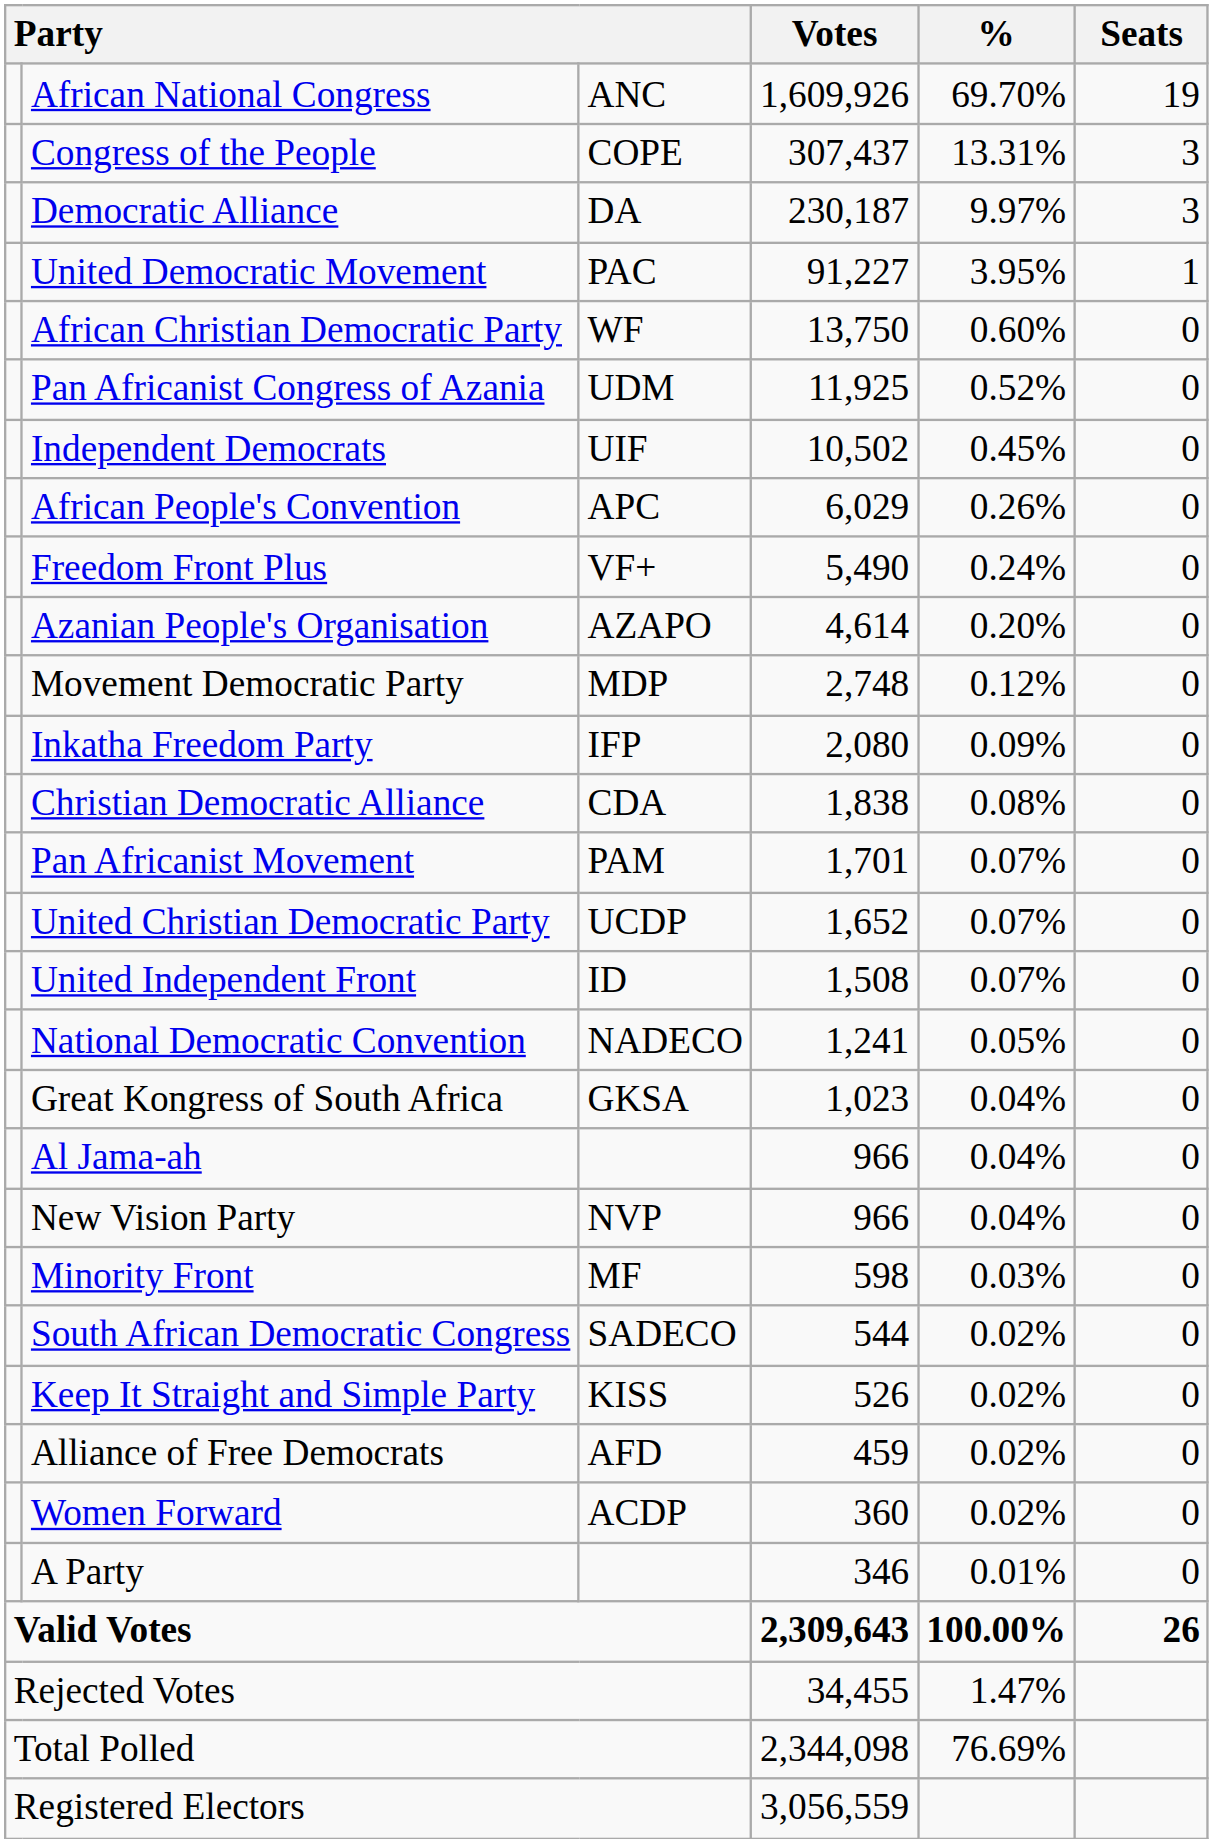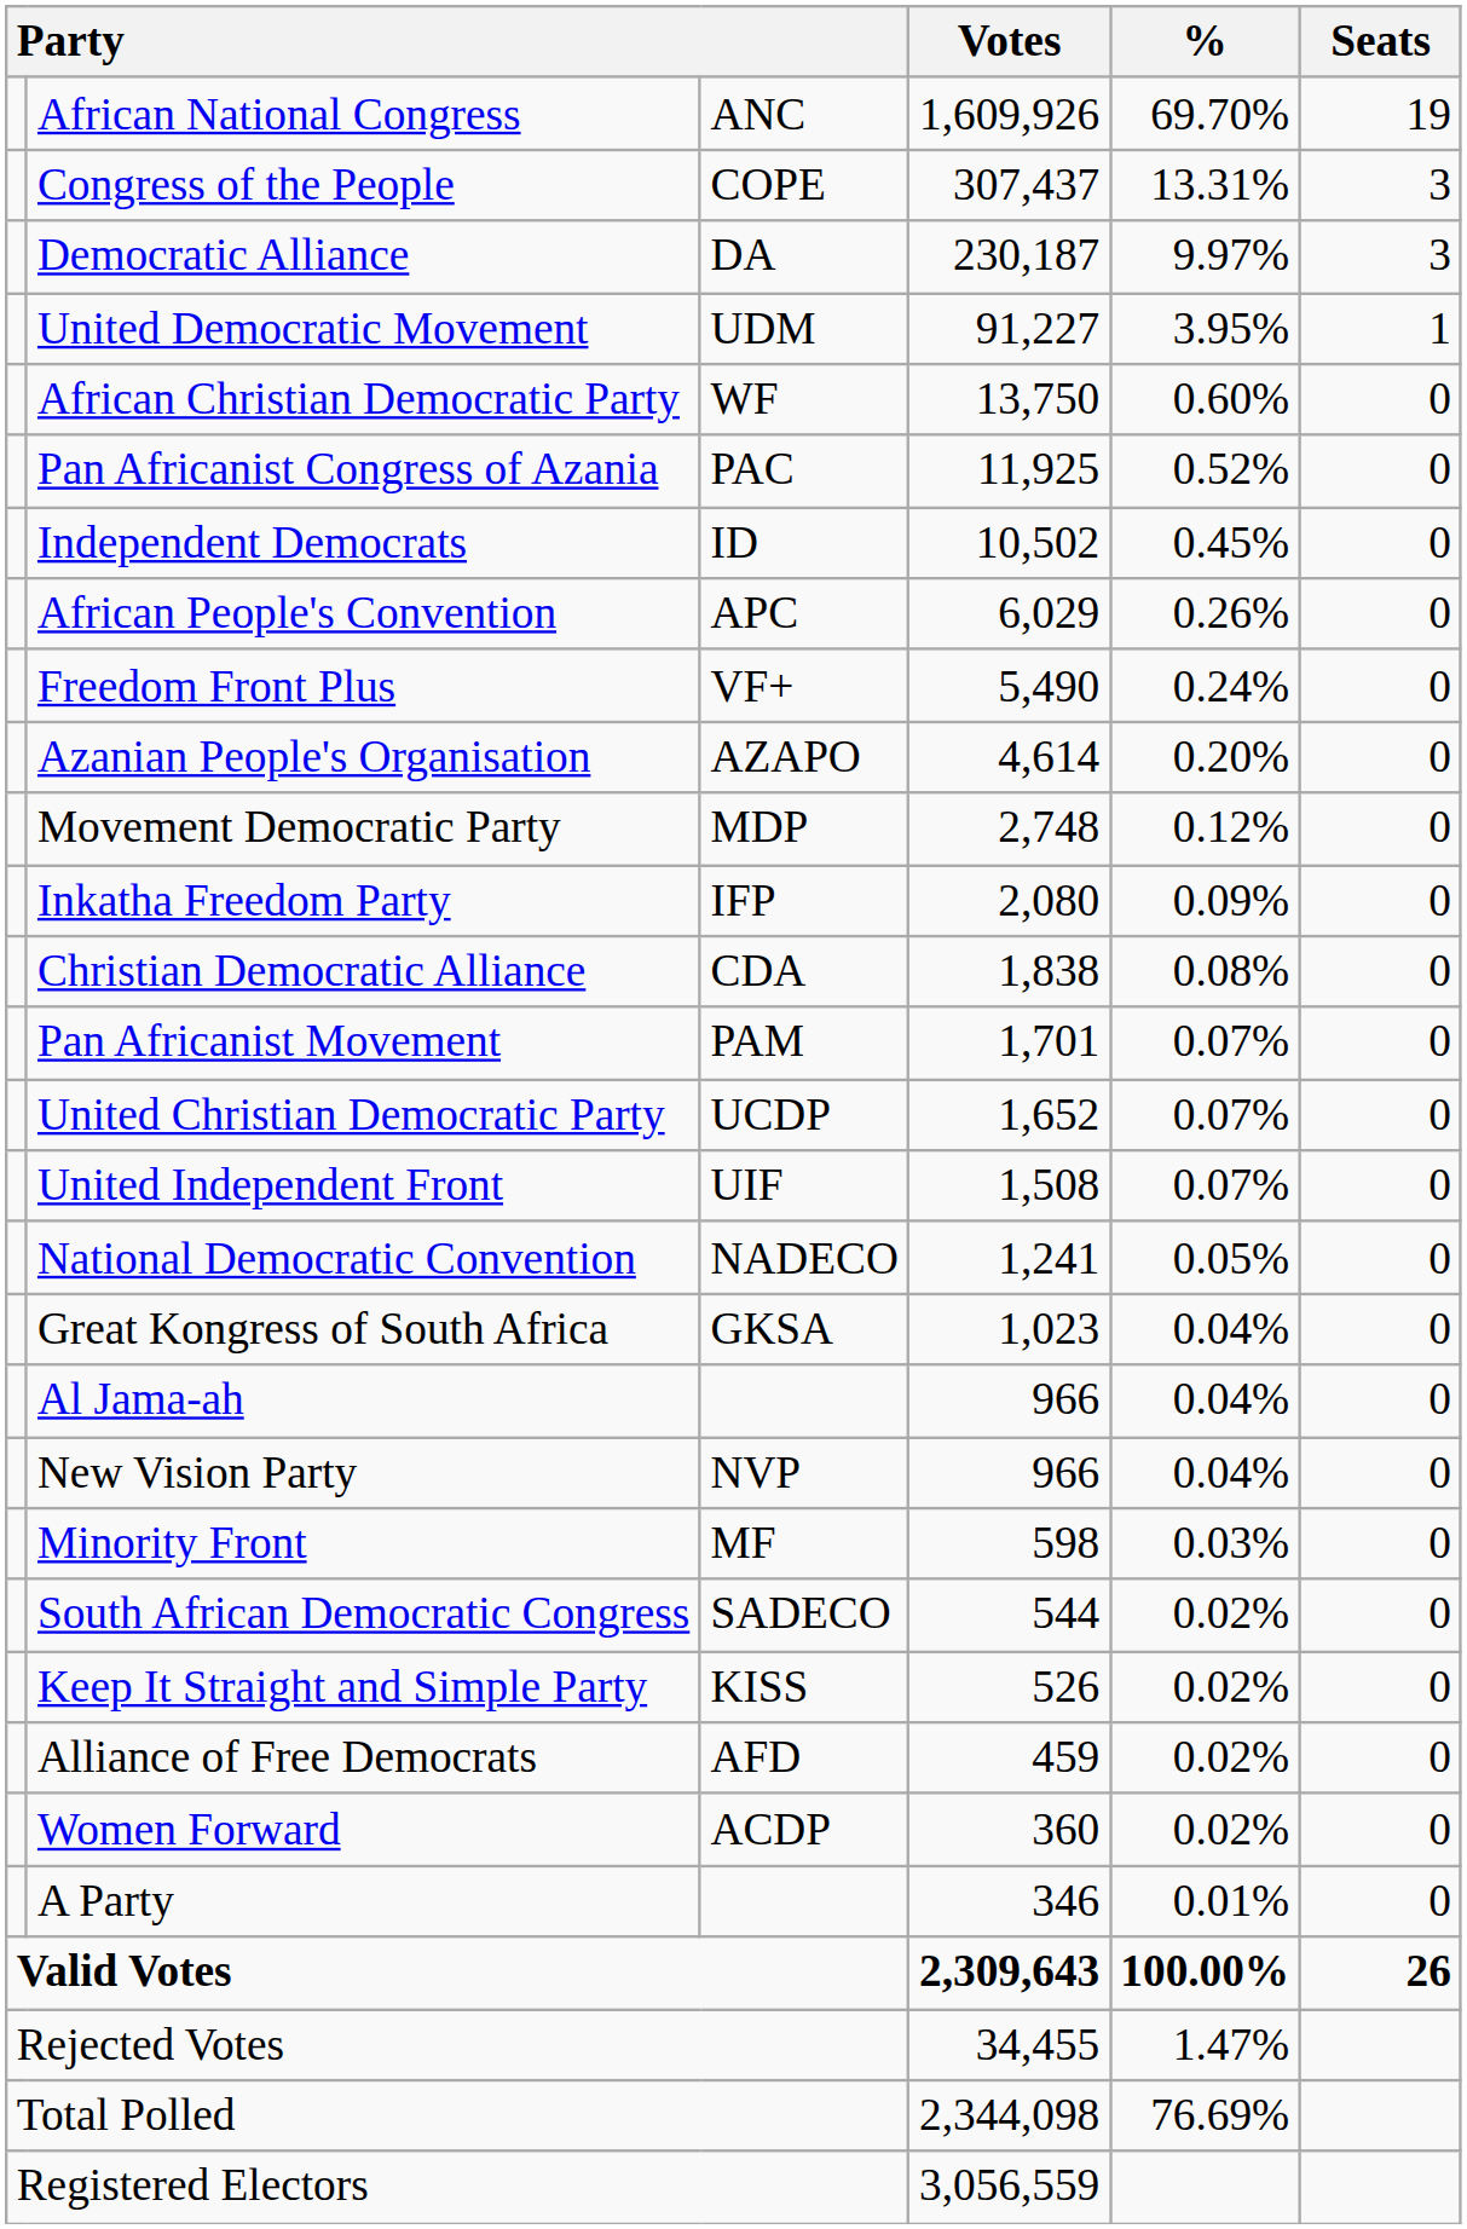United Democratic Movement | column 3: PAC -> UDM
Pan Africanist Congress of Azania | column 3: UDM -> PAC
Independent Democrats | column 3: UIF -> ID
United Independent Front | column 3: ID -> UIF
